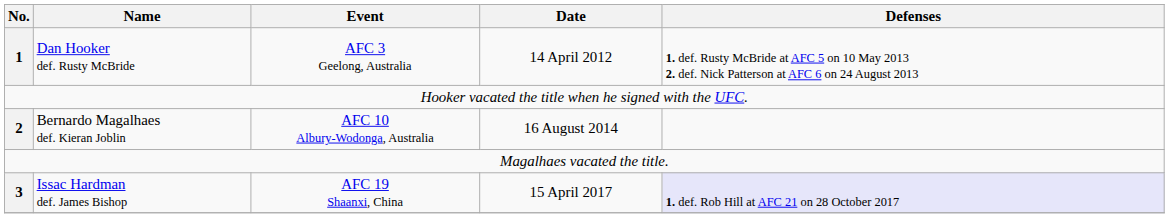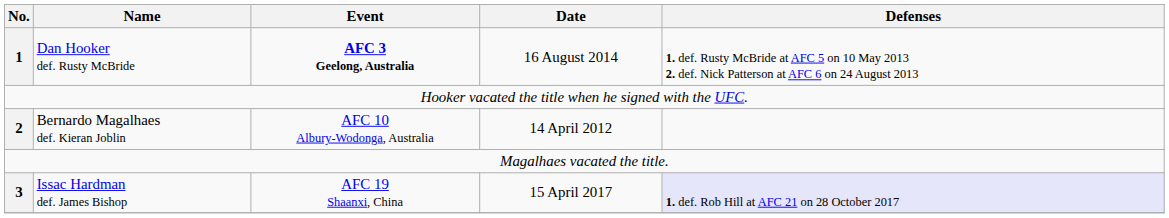Dan Hooker def. Rusty McBride | Event: normal -> bold
Dan Hooker def. Rusty McBride | Date: 14 April 2012 -> 16 August 2014
Bernardo Magalhaes def. Kieran Joblin | Date: 16 August 2014 -> 14 April 2012
